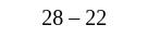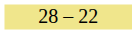row 1 | column 1: no background -> khaki background
